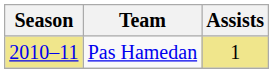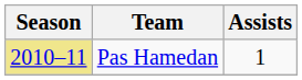Pas Hamedan | Assists: khaki background -> no background
